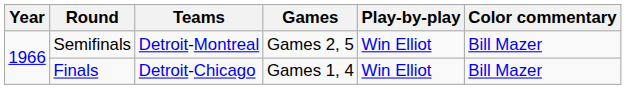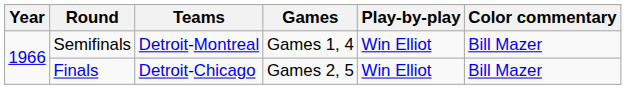Semifinals | Games: Games 2, 5 -> Games 1, 4
Finals | Games: Games 1, 4 -> Games 2, 5
